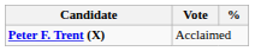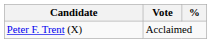Peter F. Trent (X) | Candidate: bold -> normal
